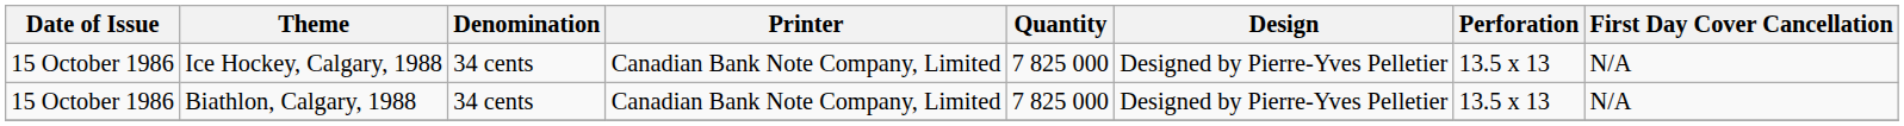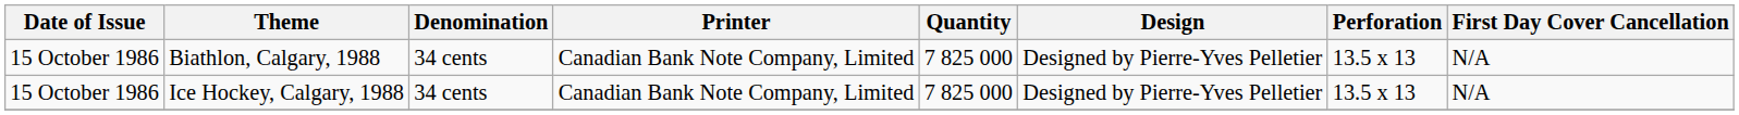rows swapped: Biathlon, Calgary, 1988 <-> Ice Hockey, Calgary, 1988
